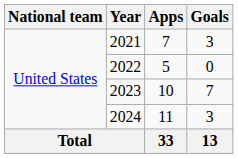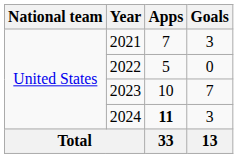2024 | Apps: normal -> bold
